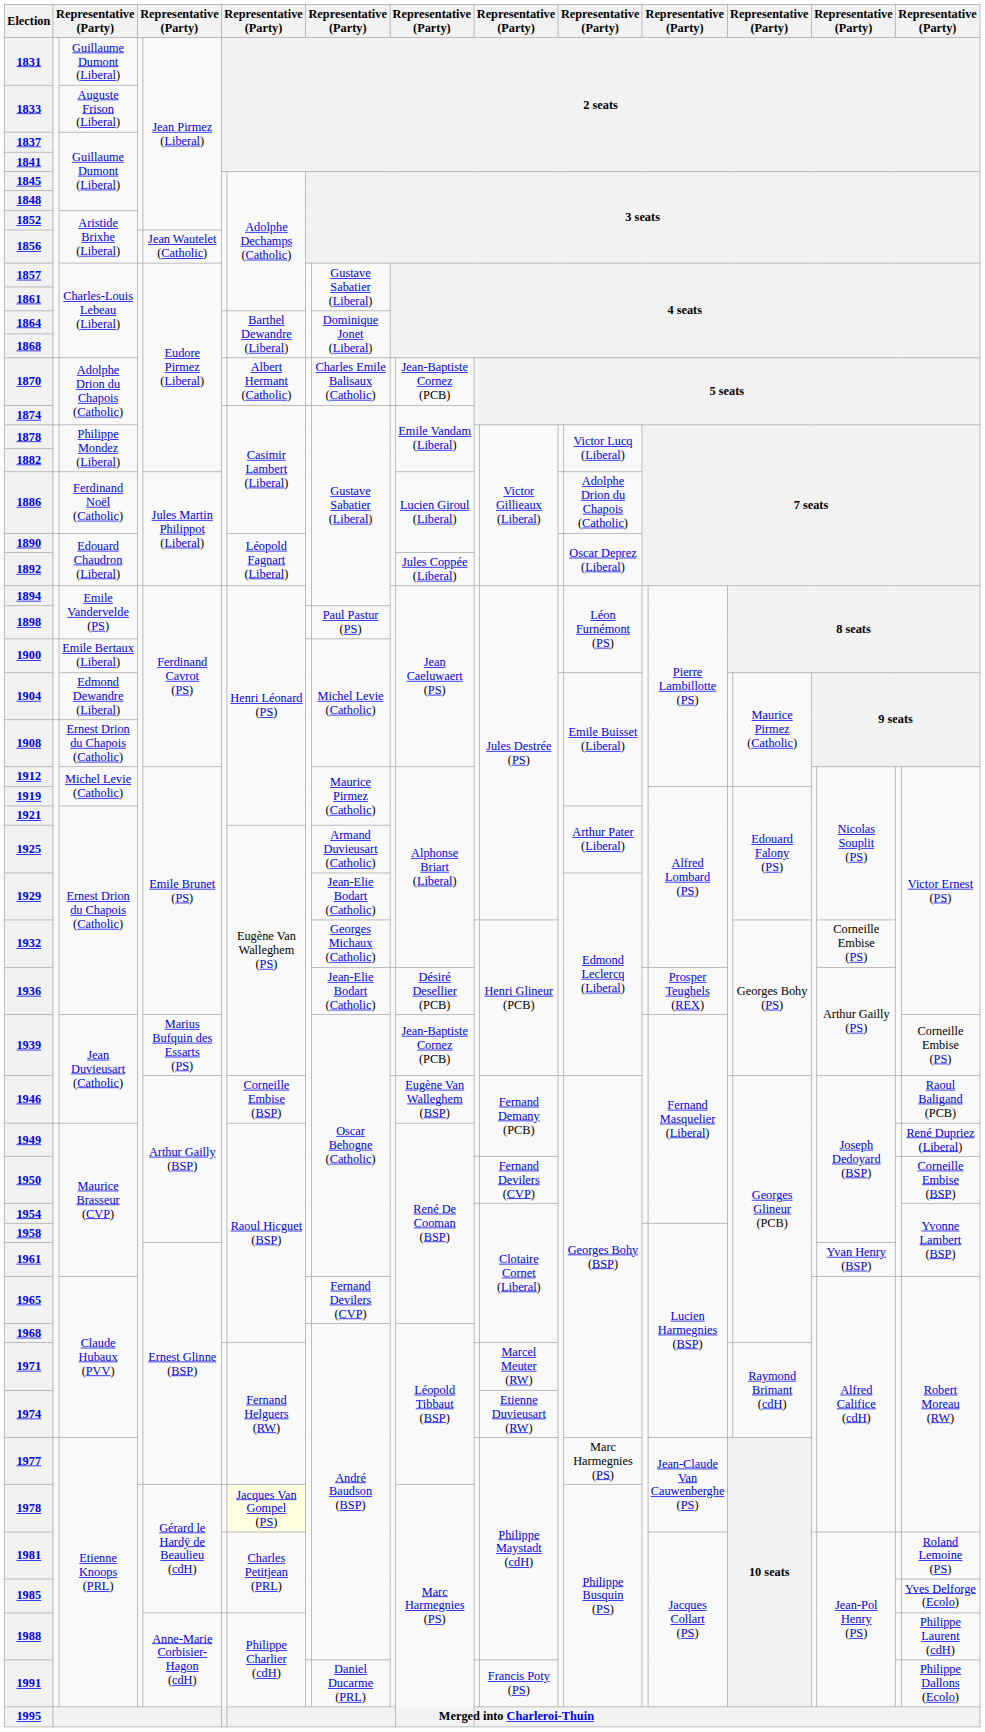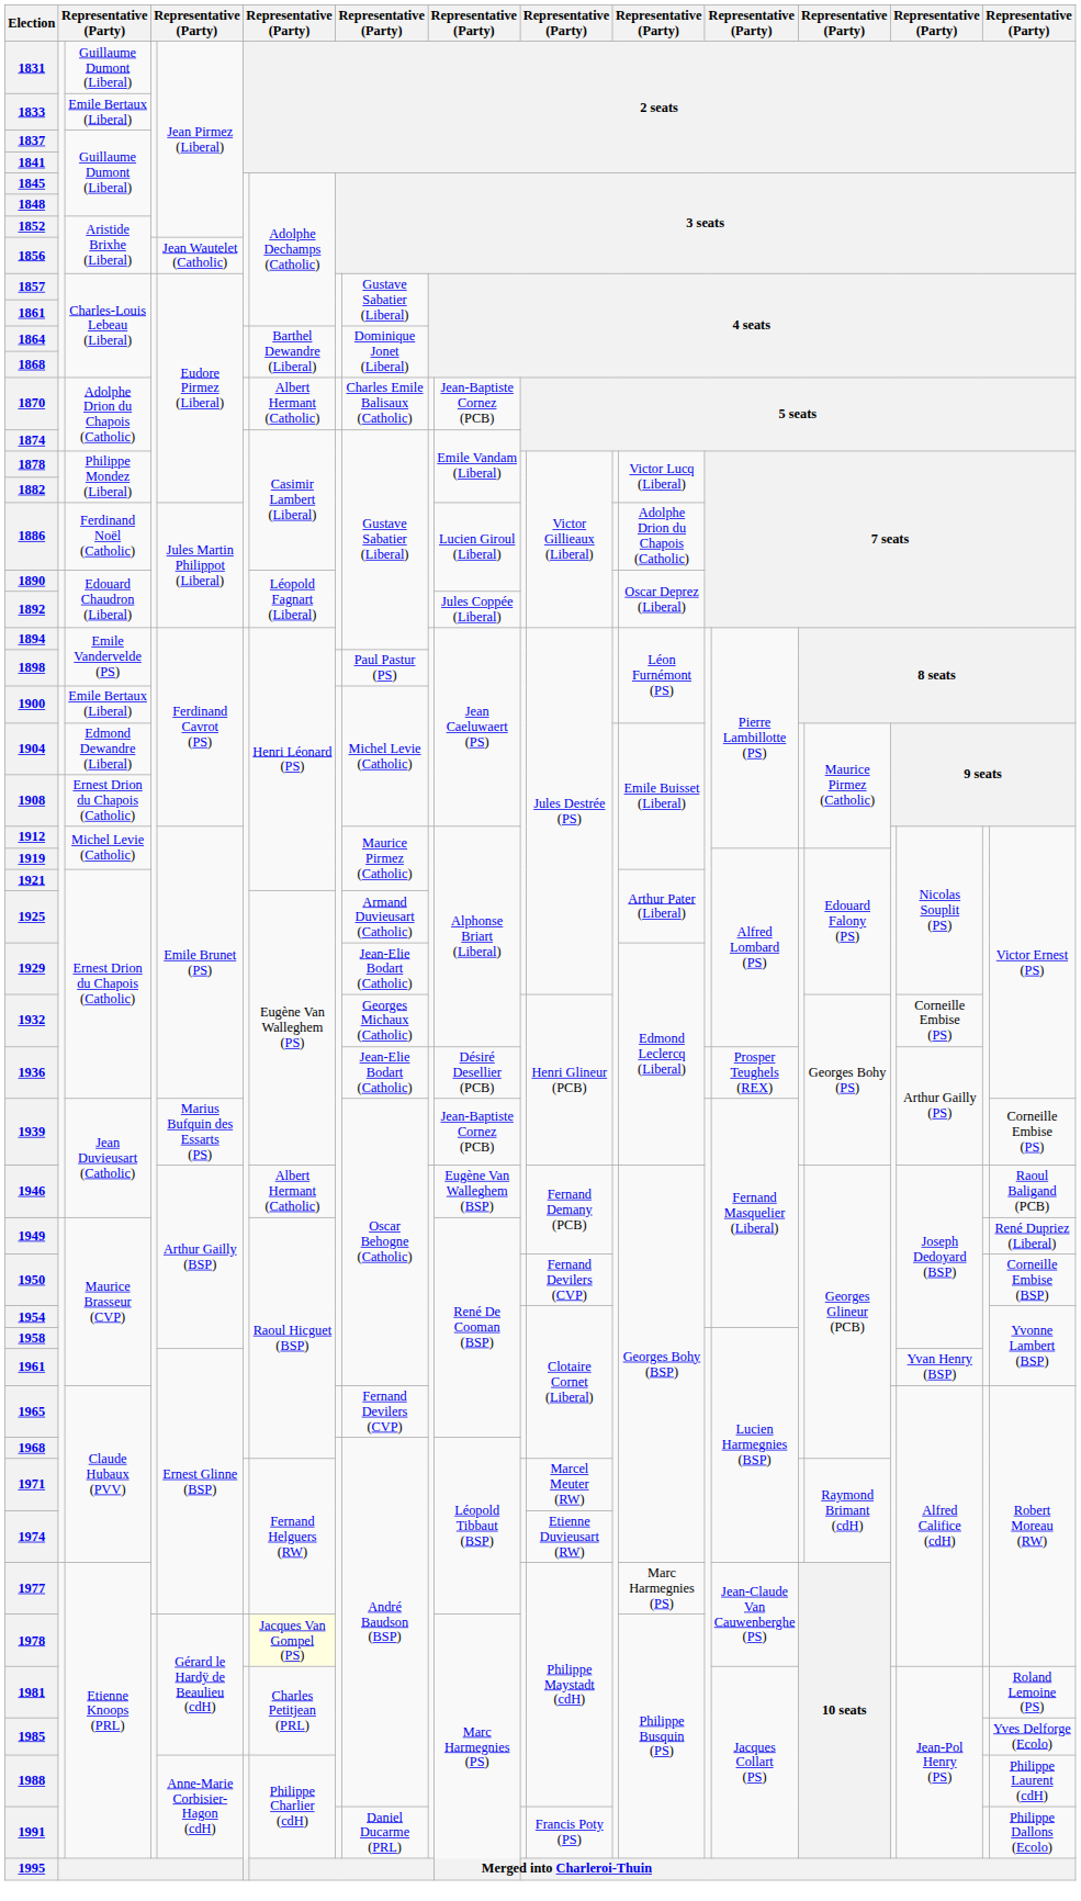1833 | column 3: Auguste Frison (Liberal) -> Emile Bertaux (Liberal)
1946 | column 7: Corneille Embise (BSP) -> Albert Hermant (Catholic)
